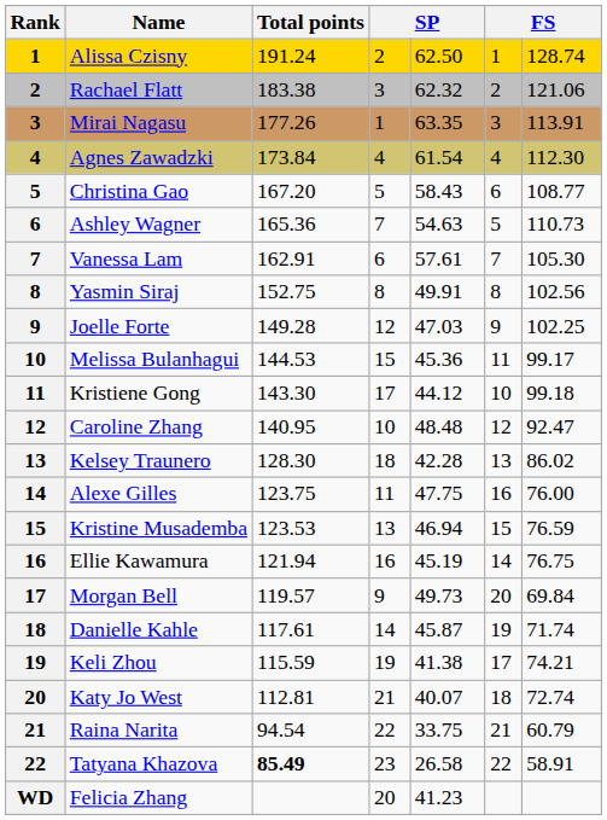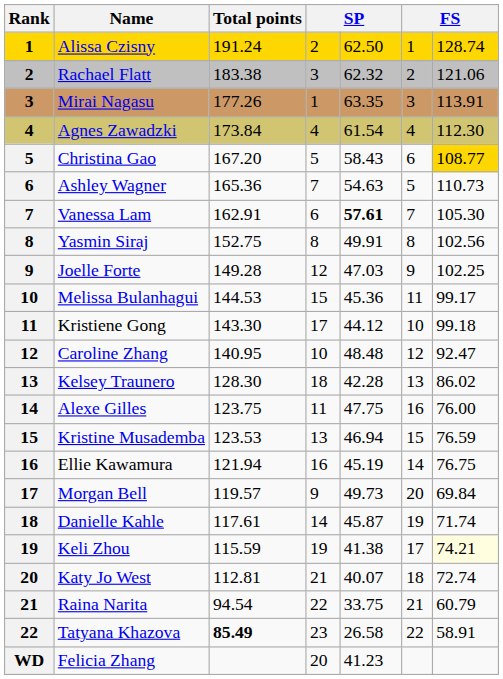Christina Gao | column 7: no background -> gold background
Vanessa Lam | column 5: normal -> bold
Keli Zhou | column 7: no background -> lightyellow background
